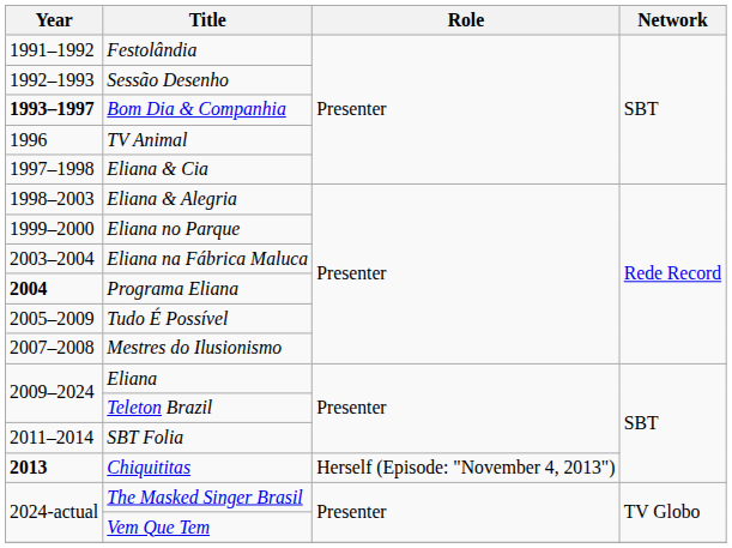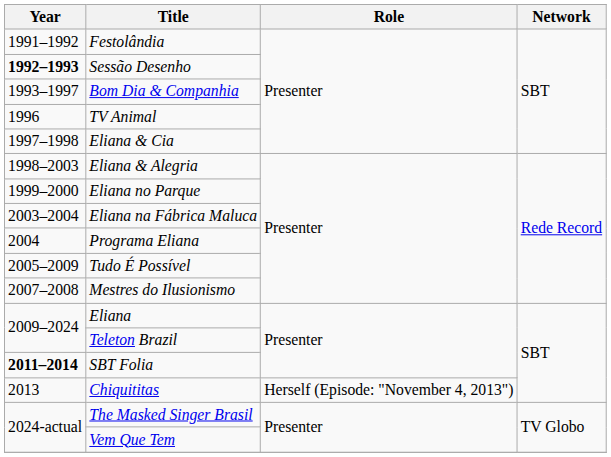Sessão Desenho | Year: normal -> bold
Bom Dia & Companhia | Year: bold -> normal
Programa Eliana | Year: bold -> normal
SBT Folia | Year: normal -> bold
Chiquititas | Year: bold -> normal
